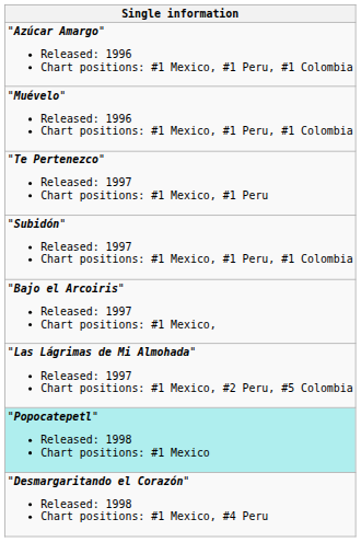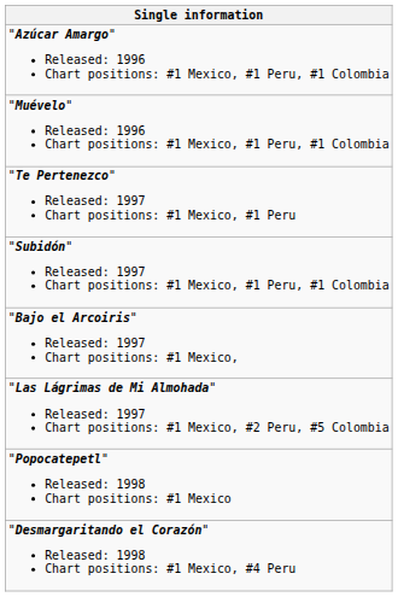row 8 | column 1: paleturquoise background -> no background
